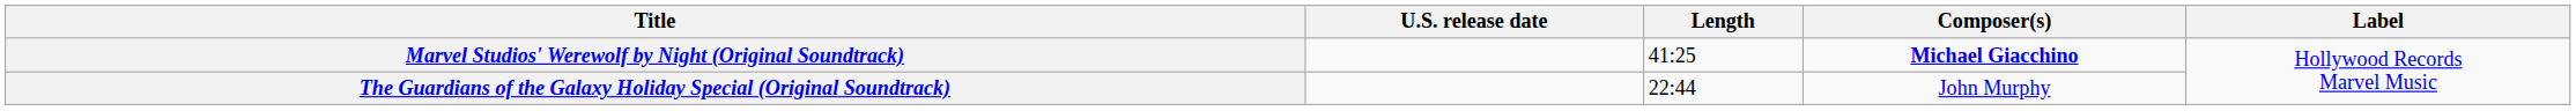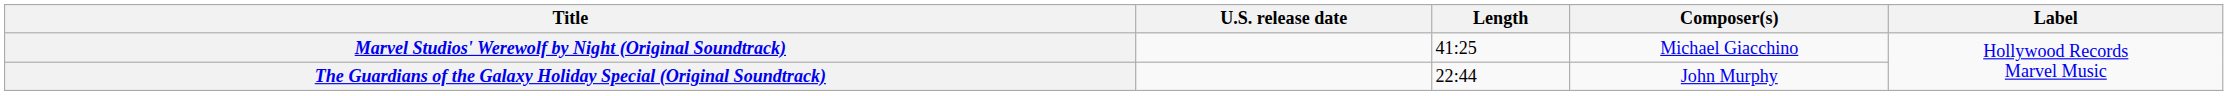Marvel Studios' Werewolf by Night (Original Soundtrack) | Composer(s): bold -> normal
